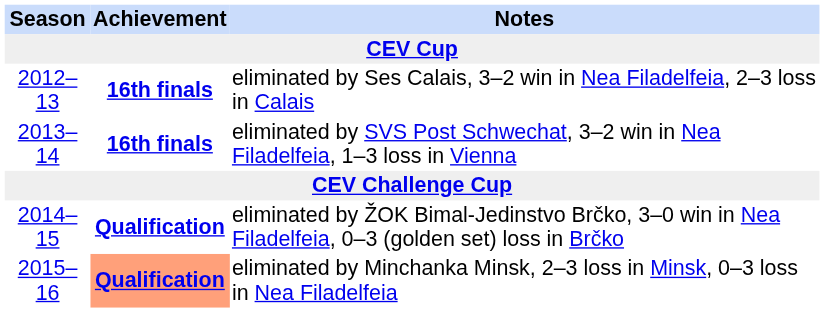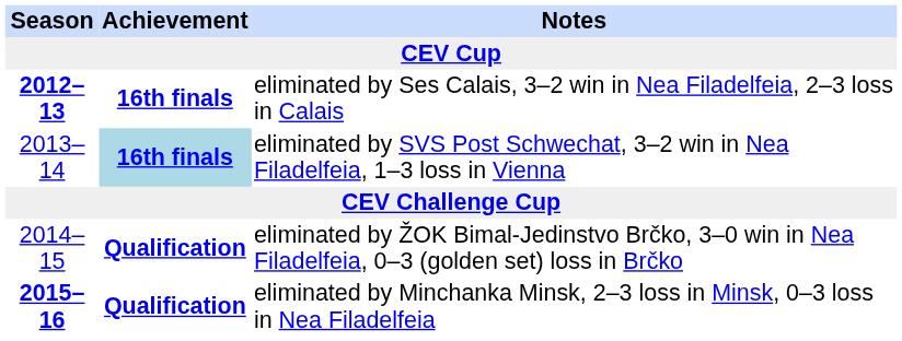row 3 | Season: normal -> bold
row 4 | Achievement: no background -> lightblue background
row 7 | Season: normal -> bold
row 7 | Achievement: lightsalmon background -> no background
